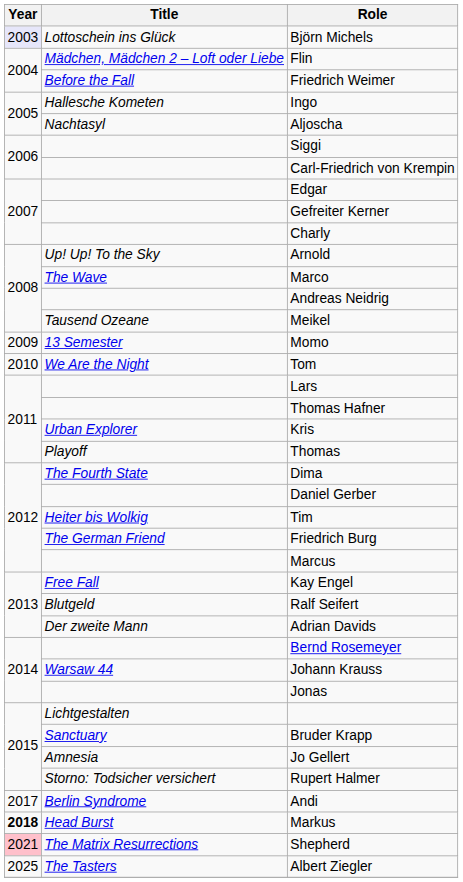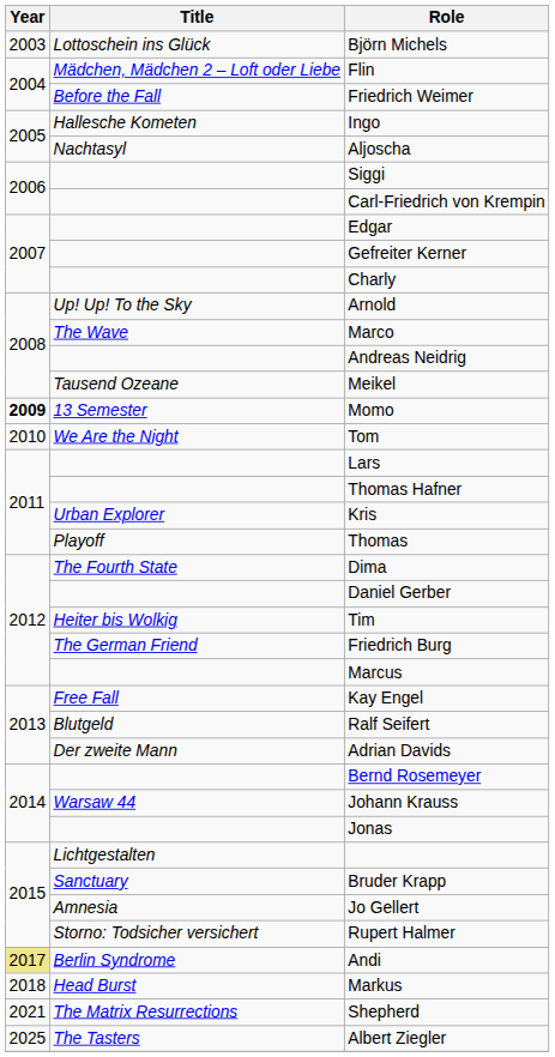Björn Michels | Year: lavender background -> no background
Momo | Year: normal -> bold
Andi | Year: no background -> khaki background
Markus | Year: bold -> normal
Shepherd | Year: pink background -> no background
